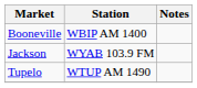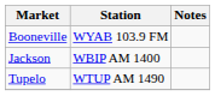Booneville | Station: WBIP AM 1400 -> WYAB 103.9 FM
Jackson | Station: WYAB 103.9 FM -> WBIP AM 1400
